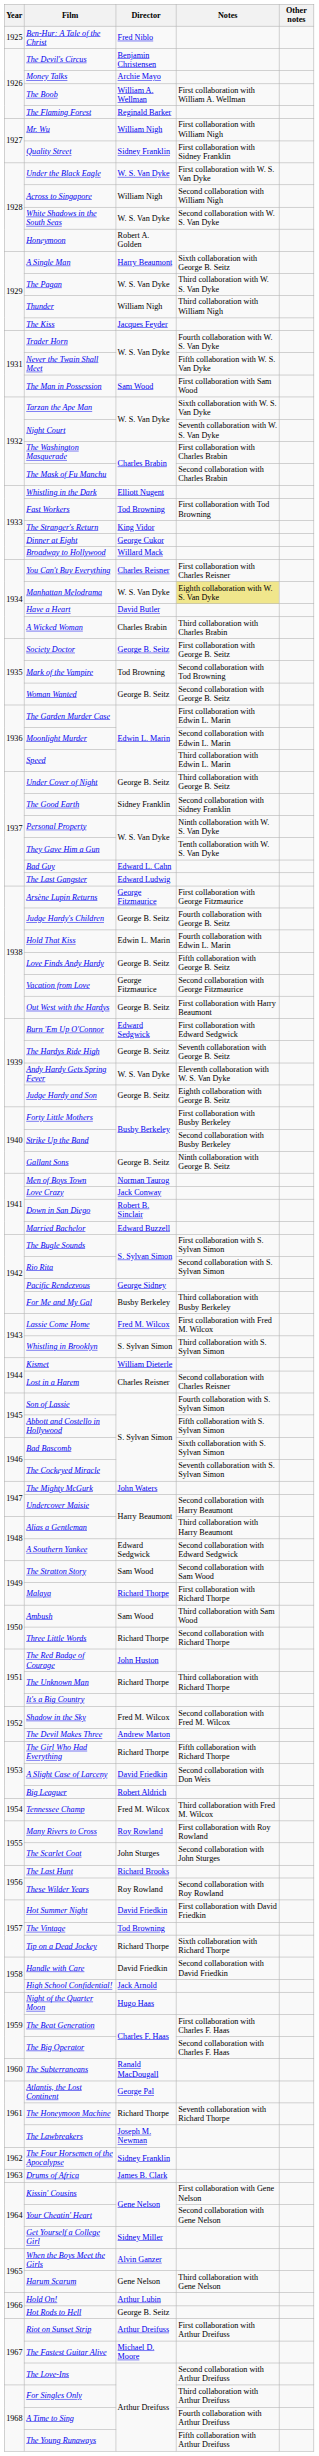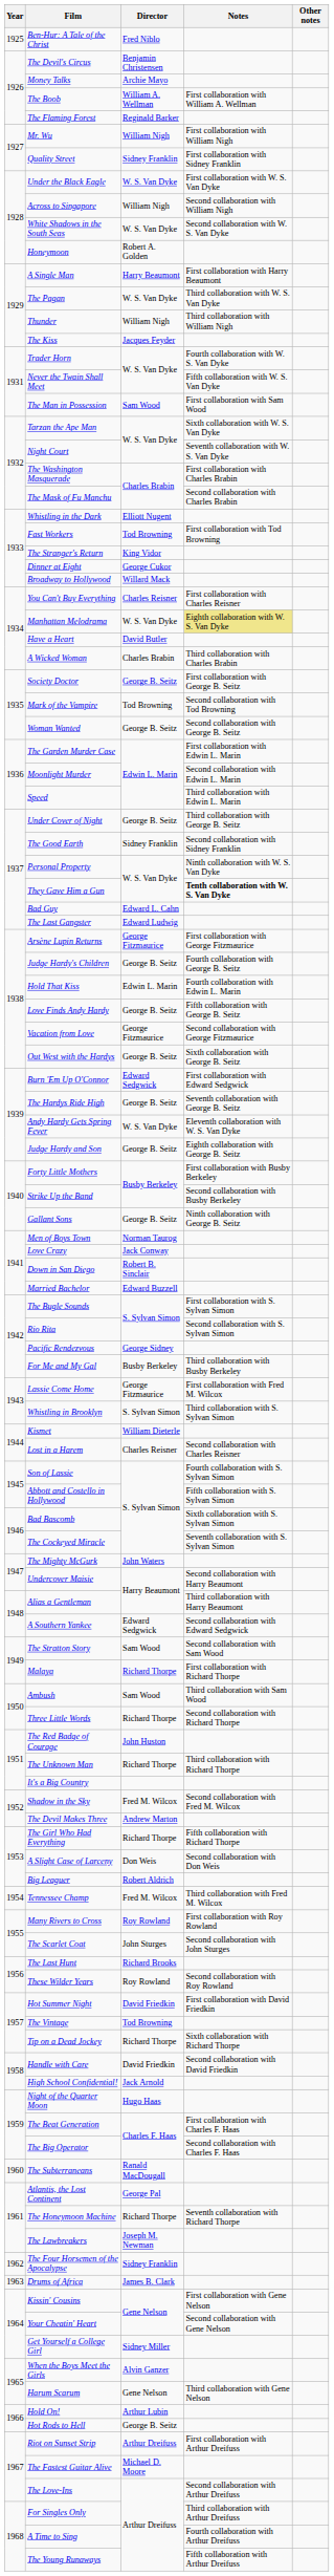A Single Man | Notes: Sixth collaboration with George B. Seitz -> First collaboration with Harry Beaumont
They Gave Him a Gun | Notes: normal -> bold
Out West with the Hardys | Notes: First collaboration with Harry Beaumont -> Sixth collaboration with George B. Seitz
Lassie Come Home | Director: Fred M. Wilcox -> George Fitzmaurice
A Slight Case of Larceny | Director: David Friedkin -> Don Weis
